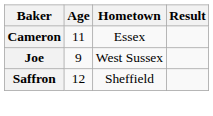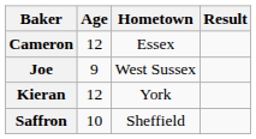Cameron | Age: 11 -> 12
+ row: Kieran | 12 | York
Saffron | Age: 12 -> 10
